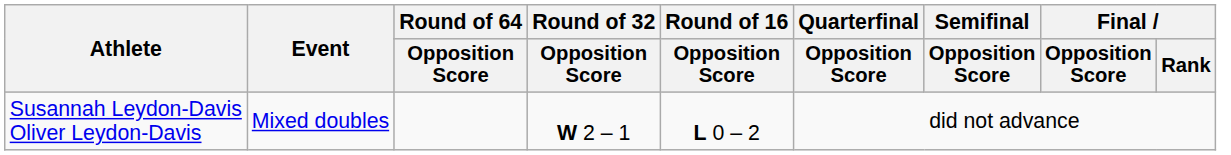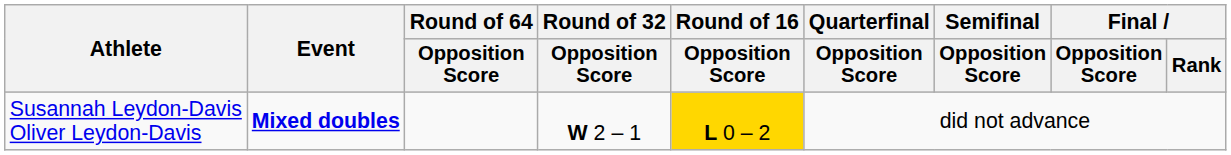Susannah Leydon-Davis Oliver Leydon-Davis | Event: normal -> bold
Susannah Leydon-Davis Oliver Leydon-Davis | Round of 16 / Opposition Score: no background -> gold background
